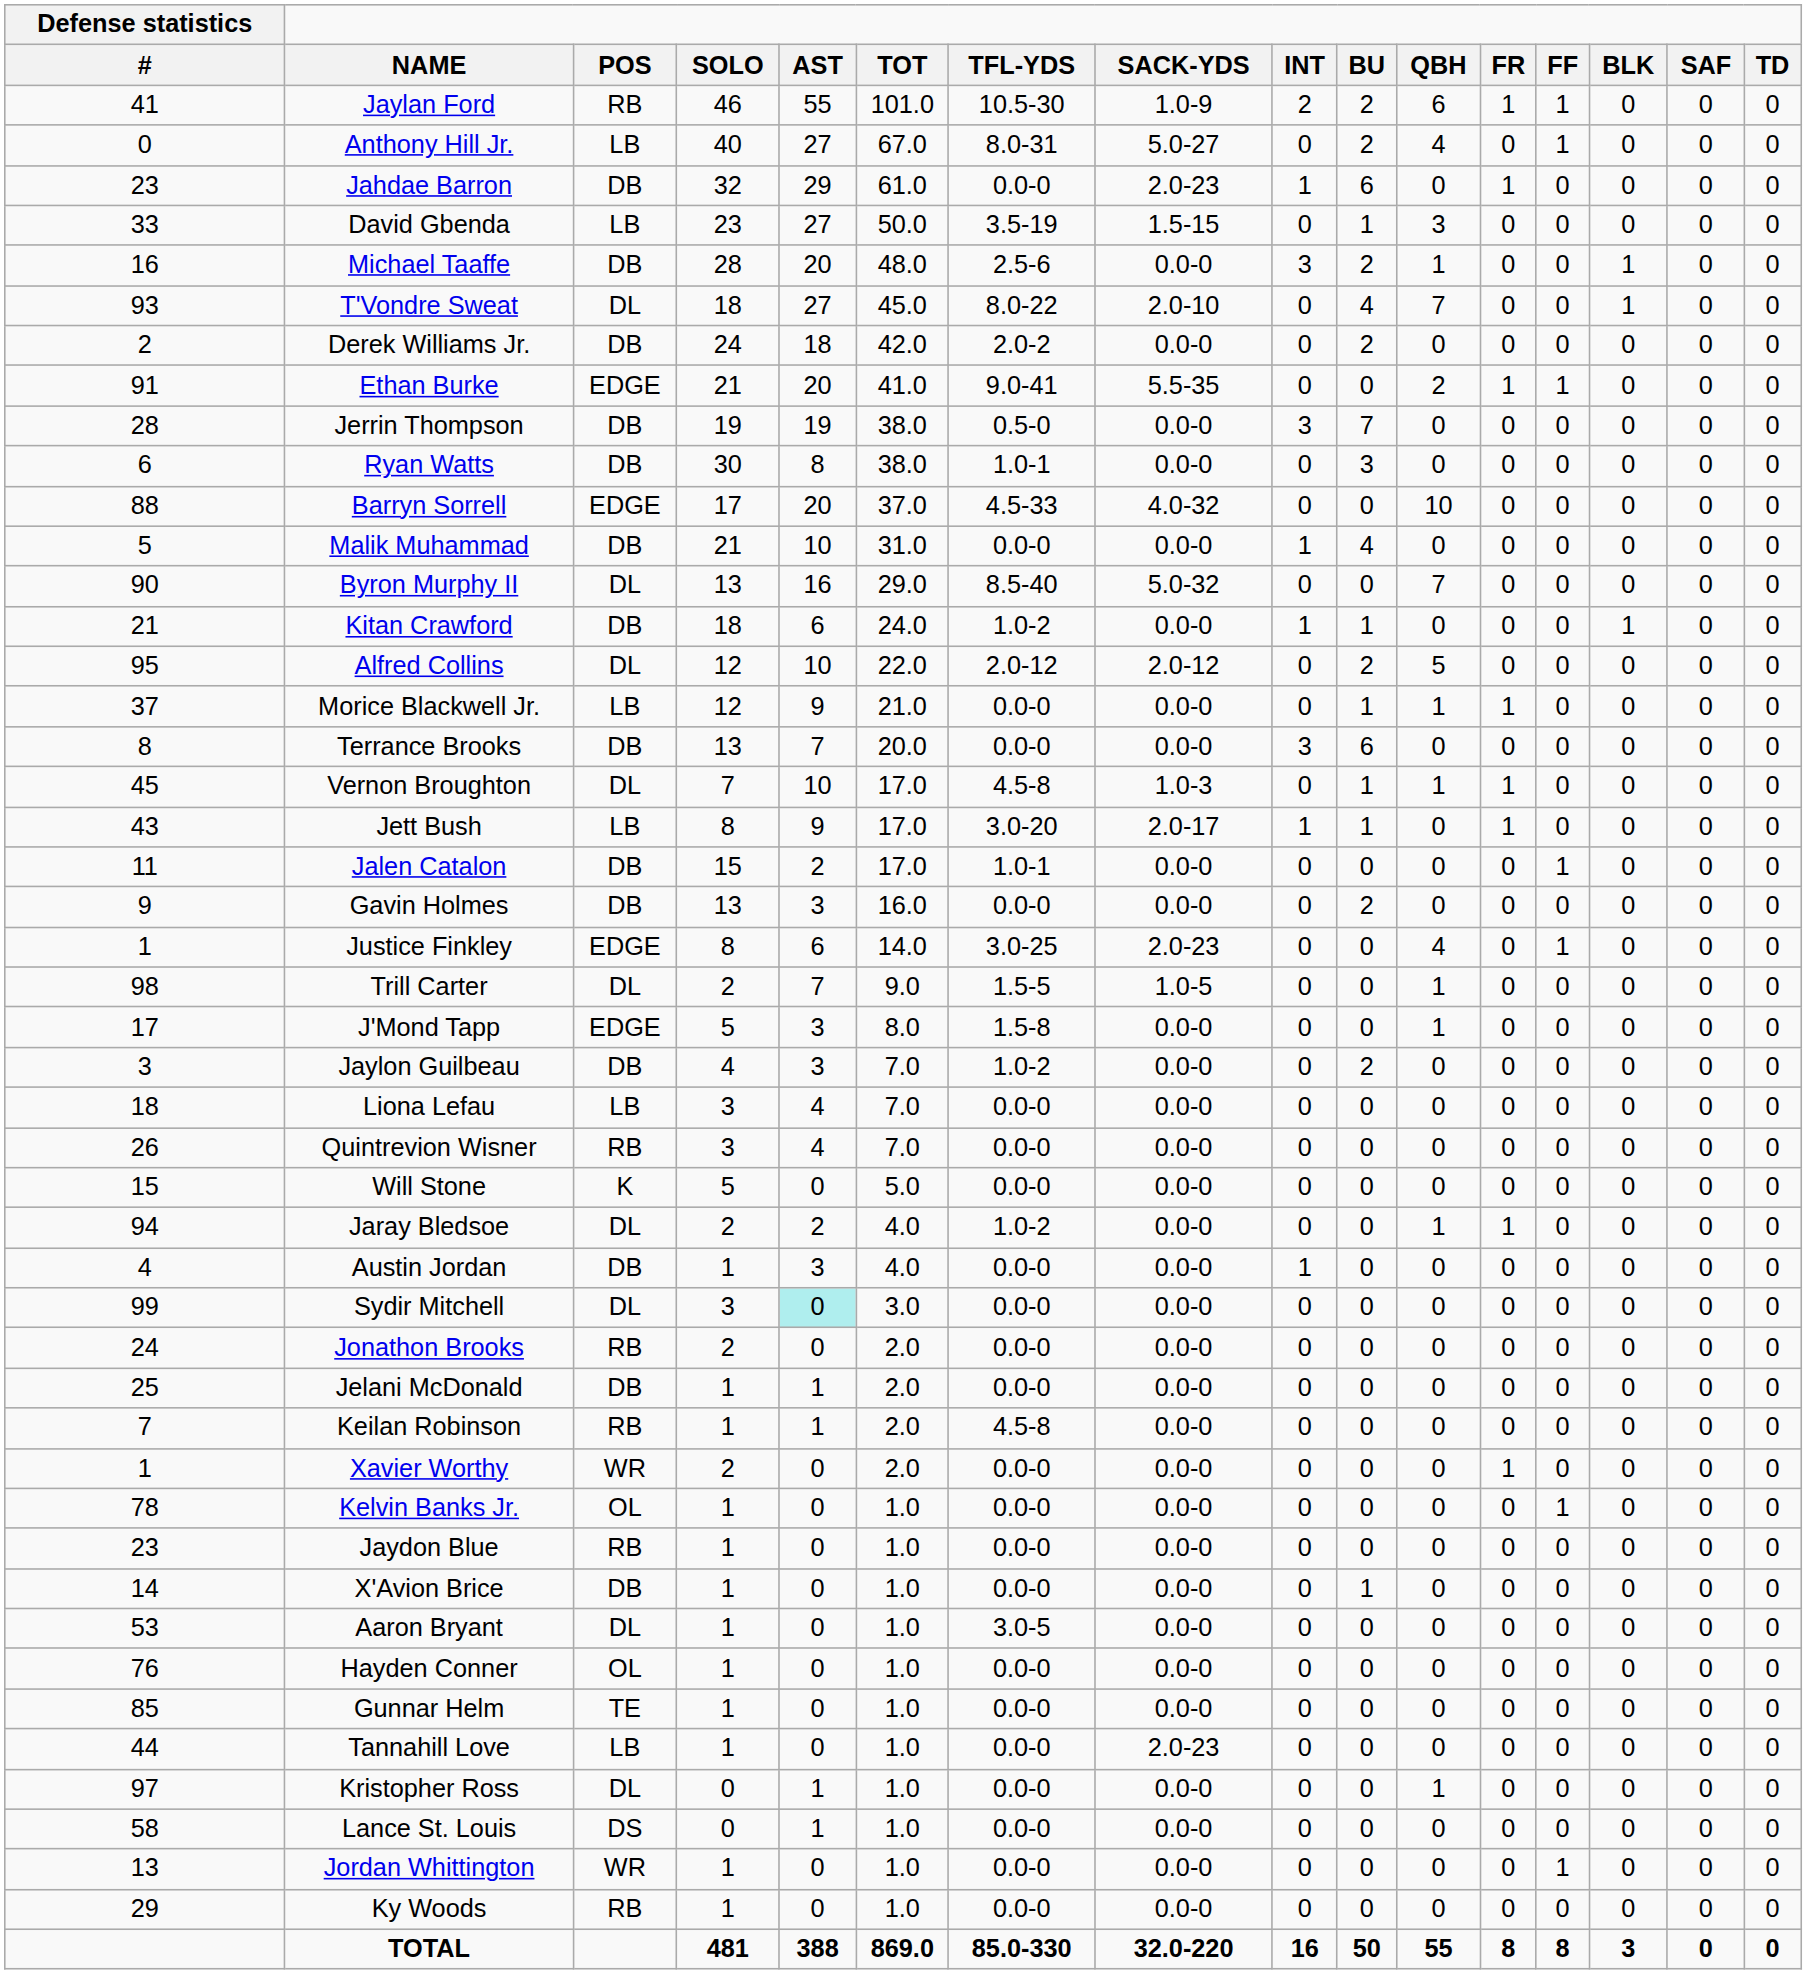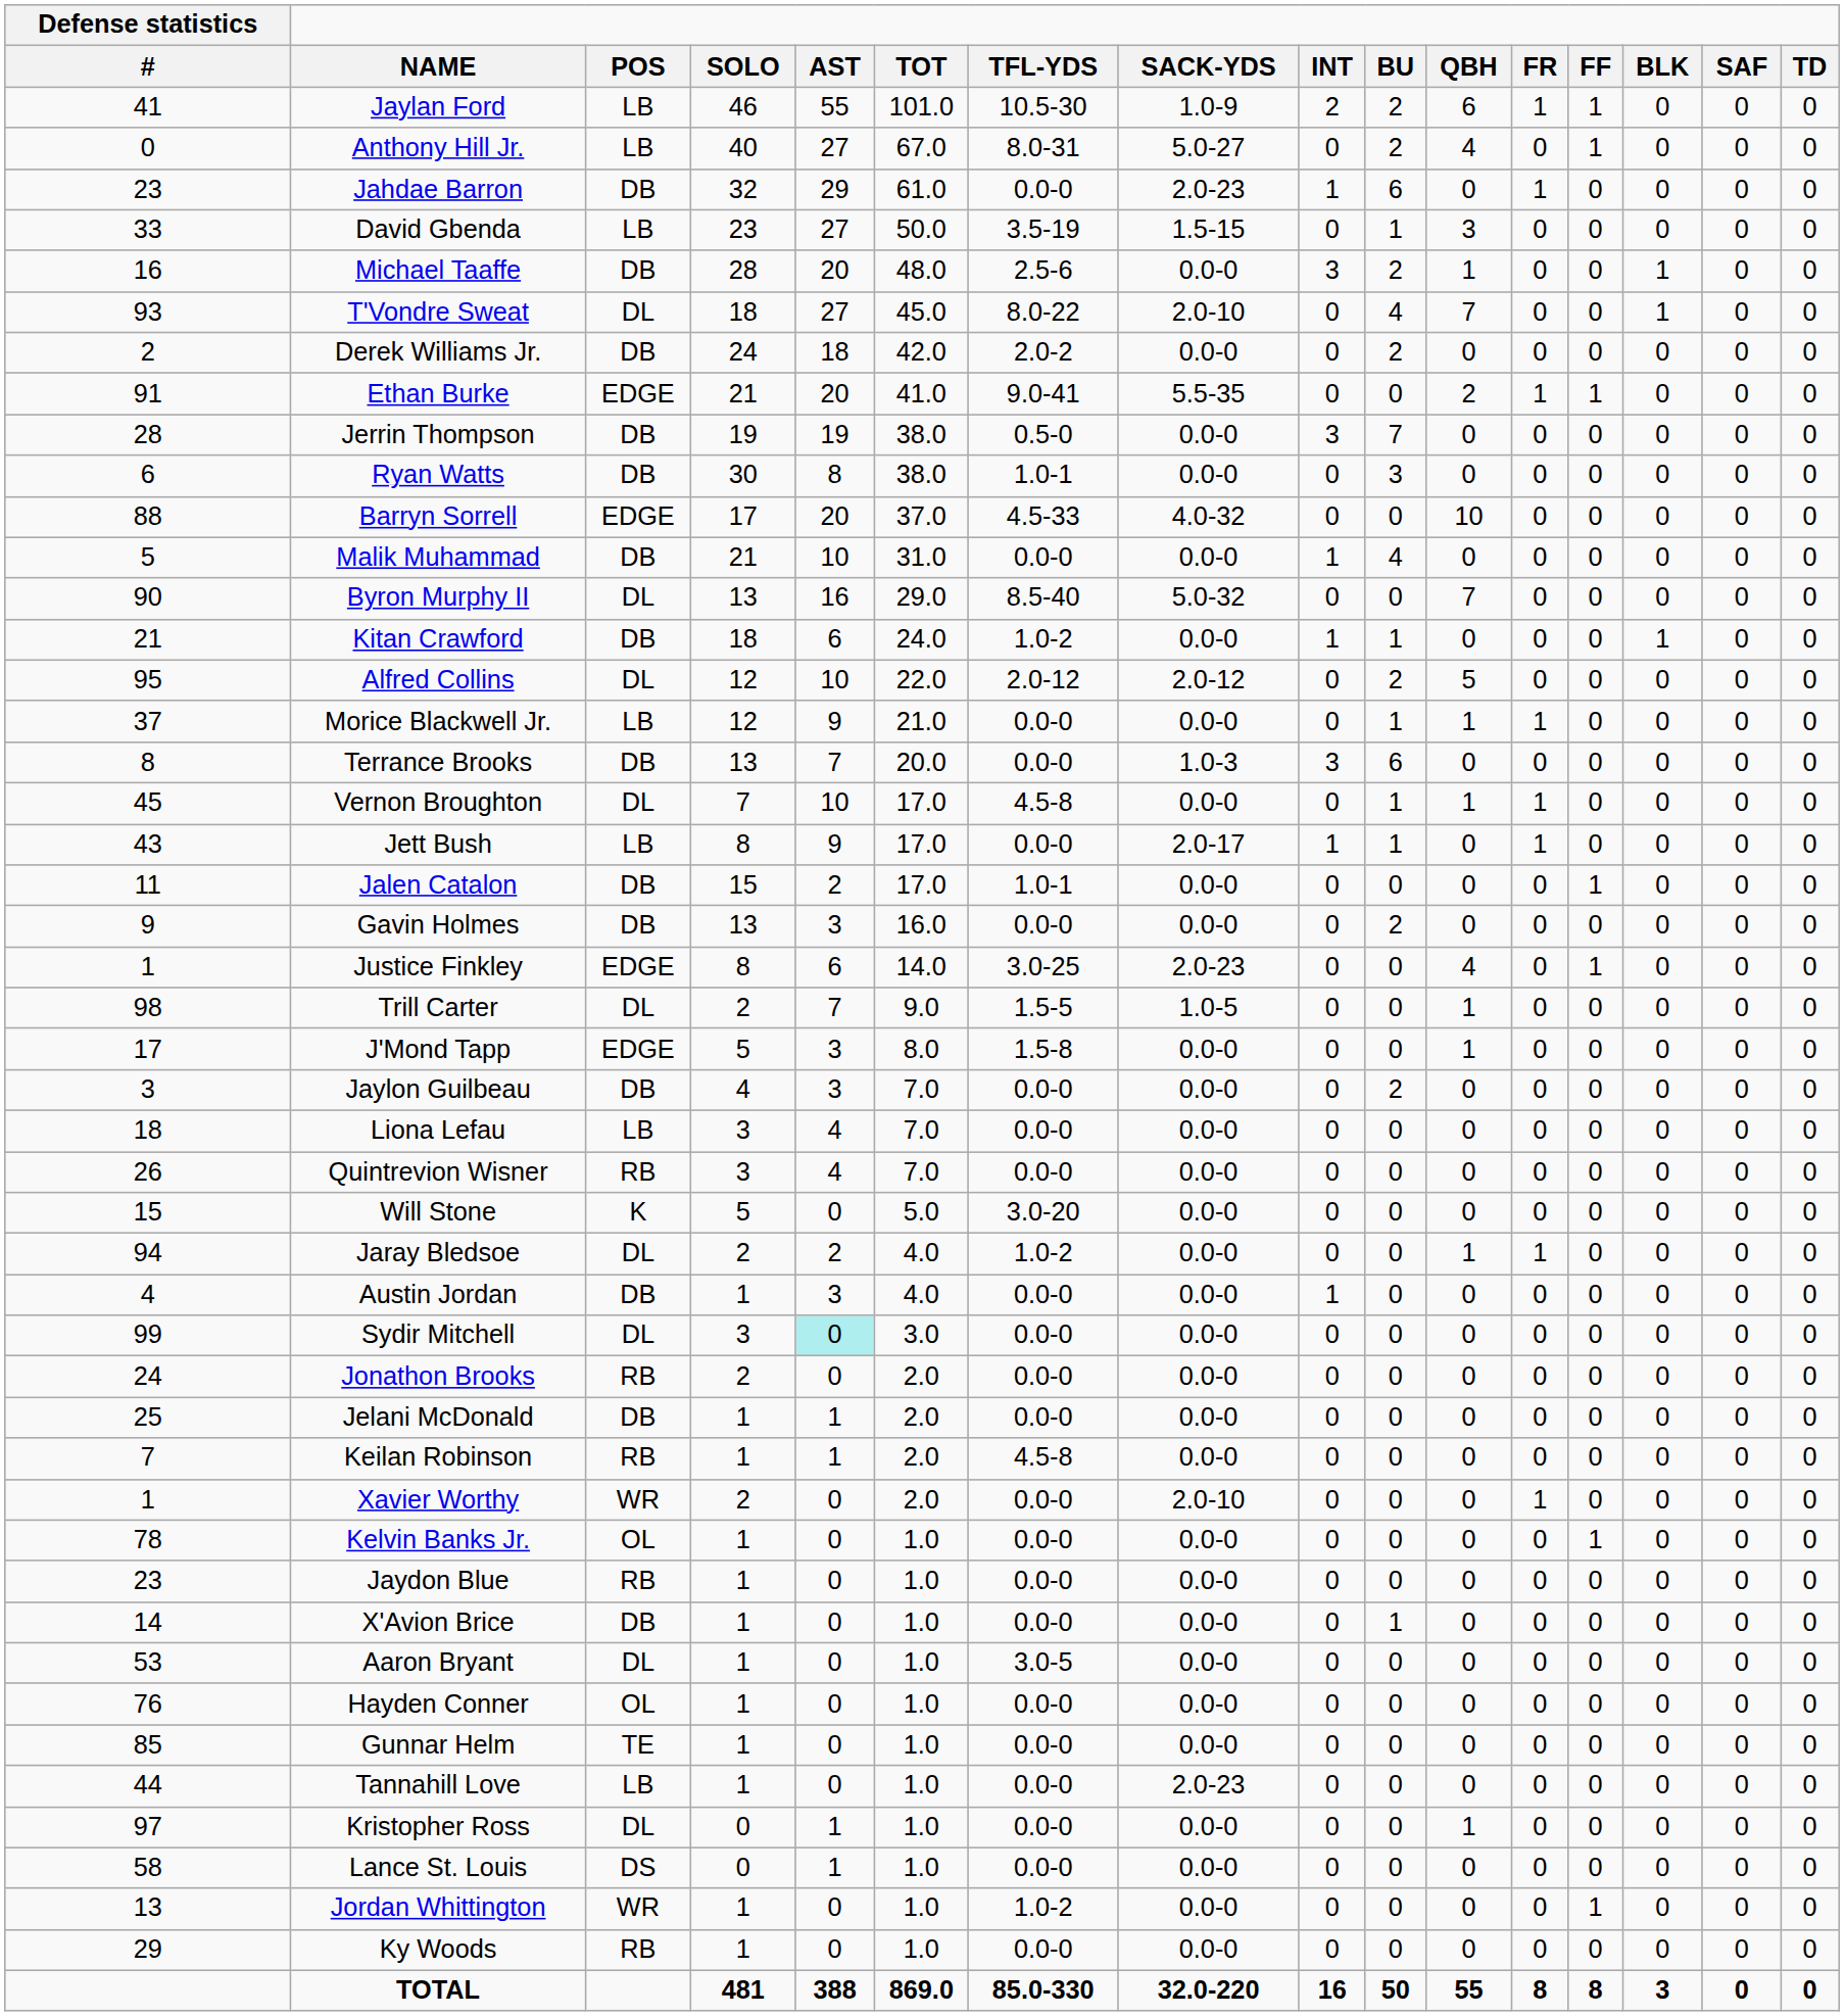Jaylan Ford | POS: RB -> LB
Terrance Brooks | SACK-YDS: 0.0-0 -> 1.0-3
Vernon Broughton | SACK-YDS: 1.0-3 -> 0.0-0
Jett Bush | TFL-YDS: 3.0-20 -> 0.0-0
Jaylon Guilbeau | TFL-YDS: 1.0-2 -> 0.0-0
Will Stone | TFL-YDS: 0.0-0 -> 3.0-20
Xavier Worthy | SACK-YDS: 0.0-0 -> 2.0-10
Jordan Whittington | TFL-YDS: 0.0-0 -> 1.0-2
